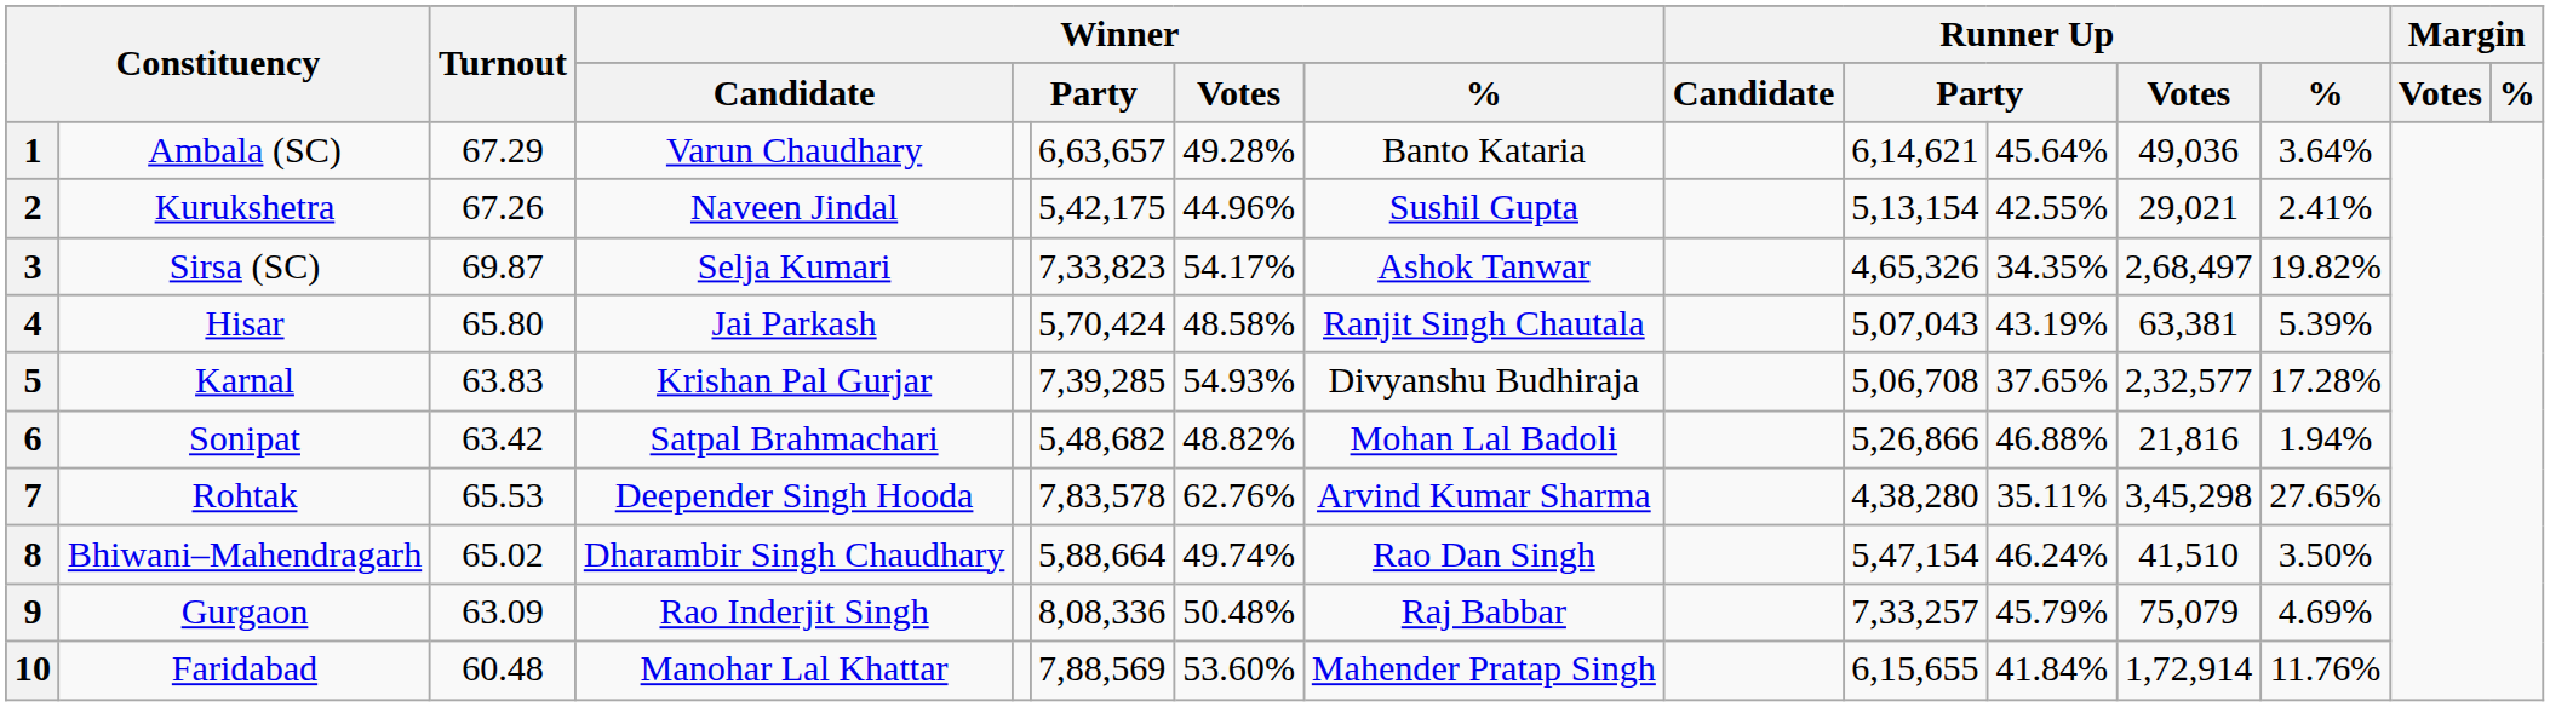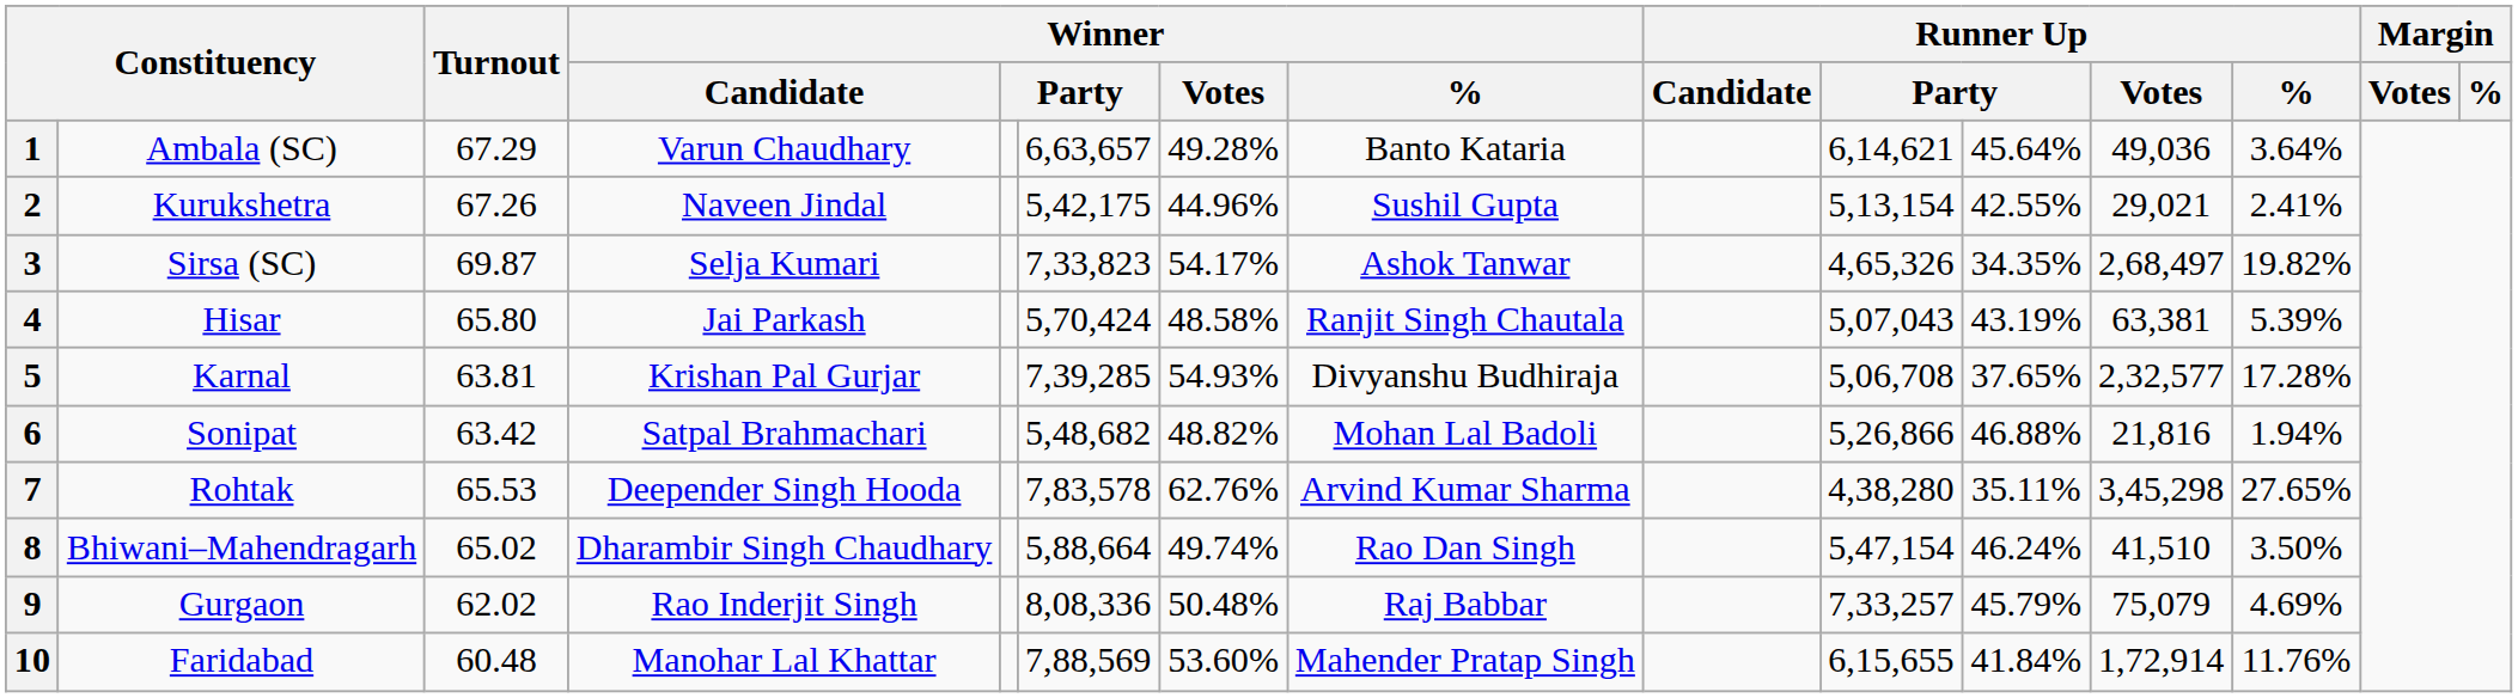5 | Turnout: 63.83 -> 63.81
9 | Turnout: 63.09 -> 62.02
